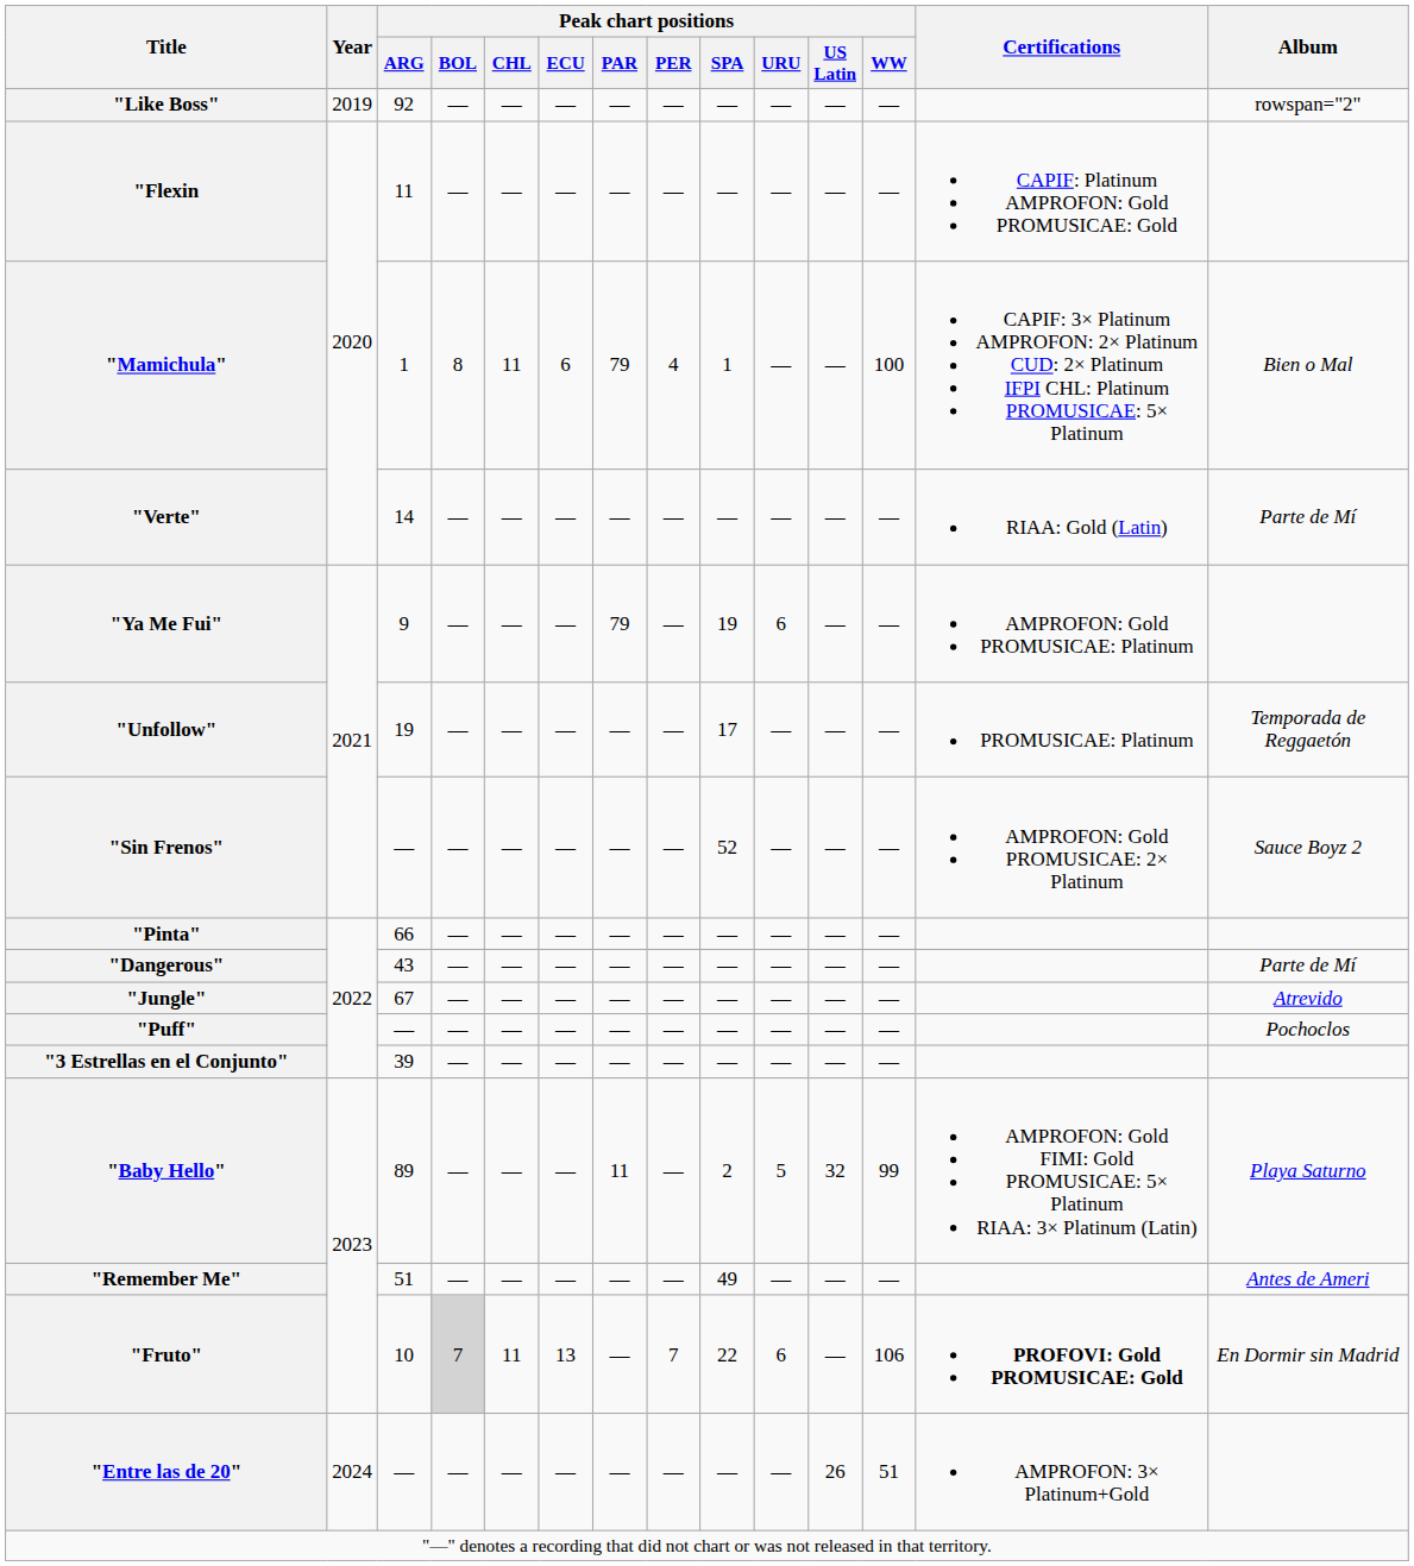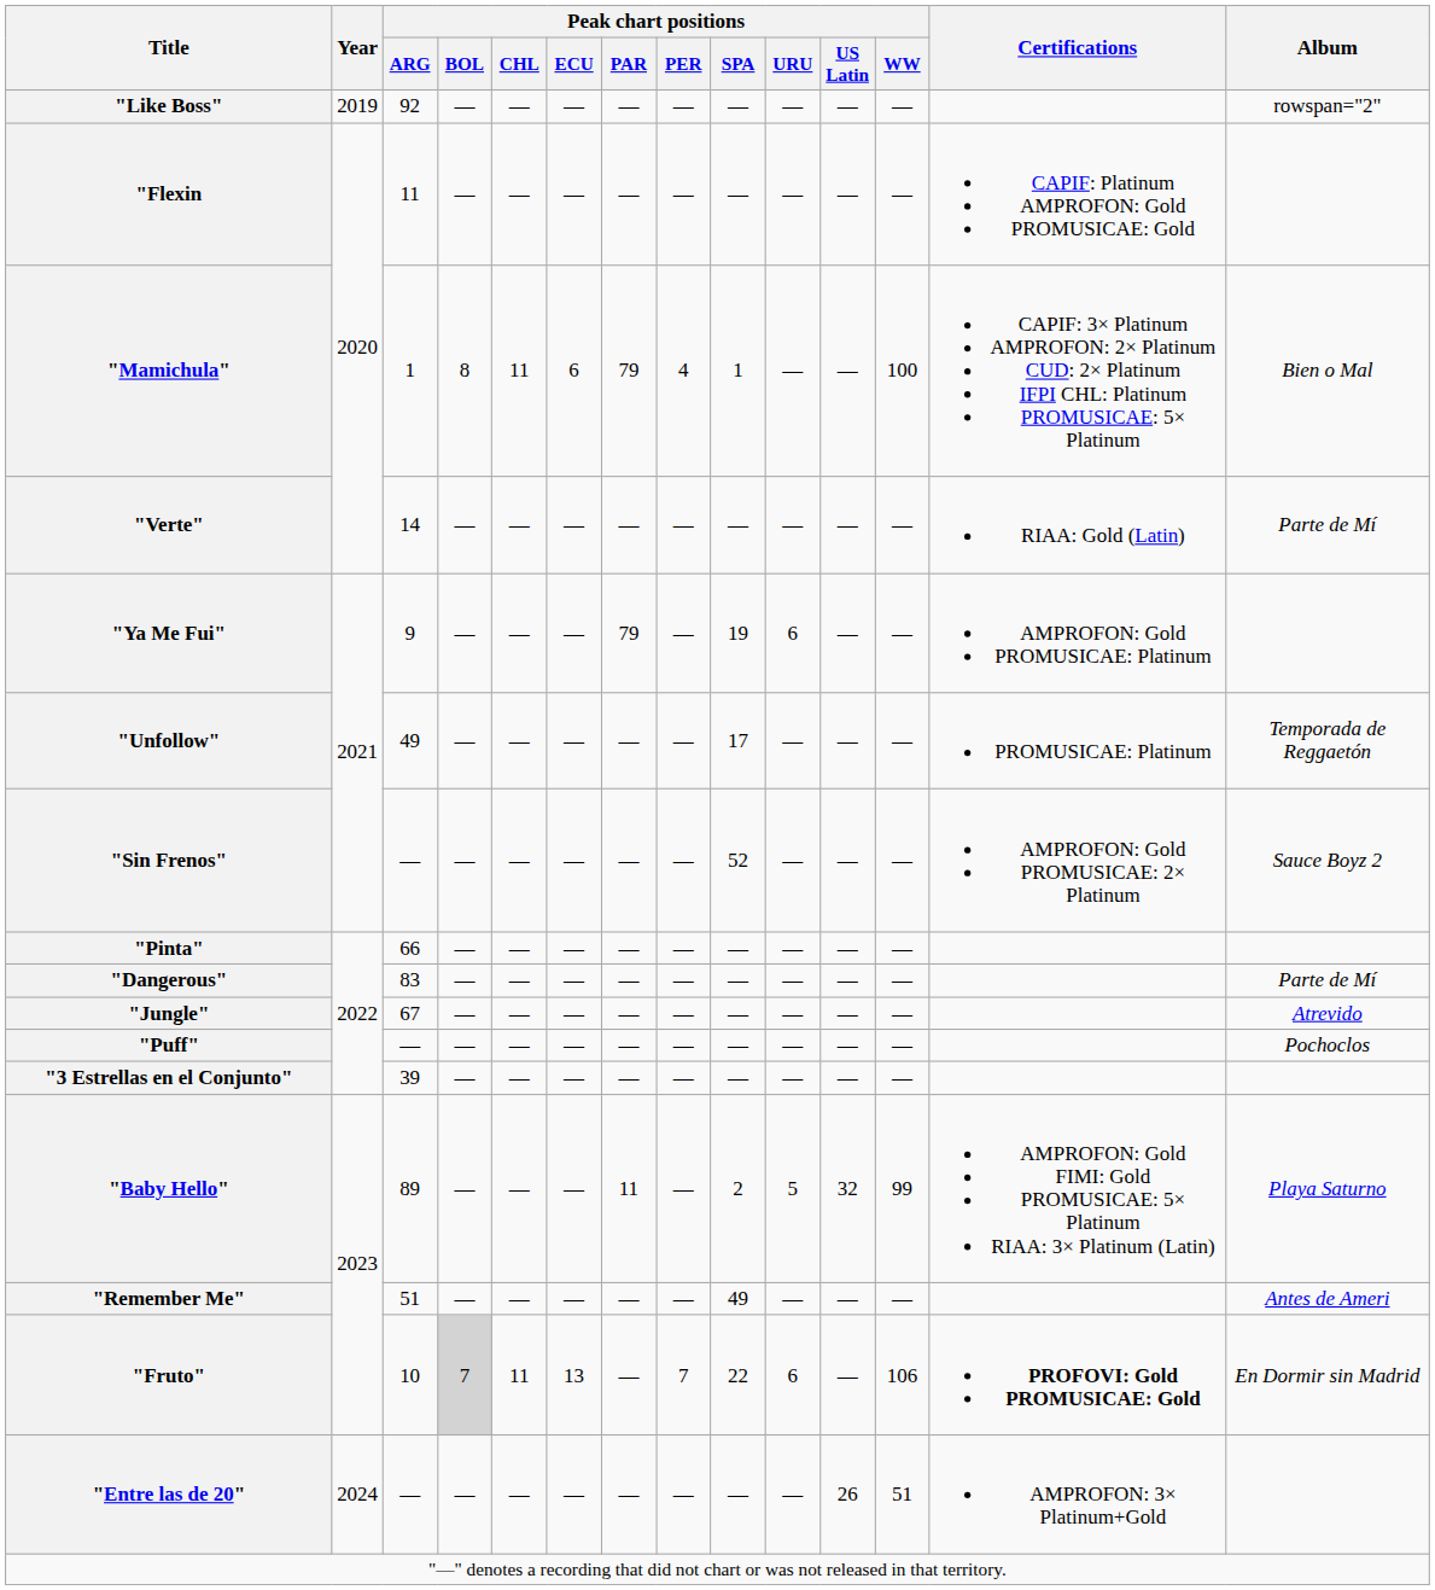"Unfollow" | Peak chart positions / ARG: 19 -> 49
"Dangerous" | Peak chart positions / ARG: 43 -> 83
